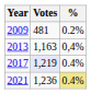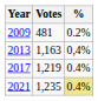2017 | Votes: lavender background -> no background
2021 | Votes: 1,236 -> 1,235
